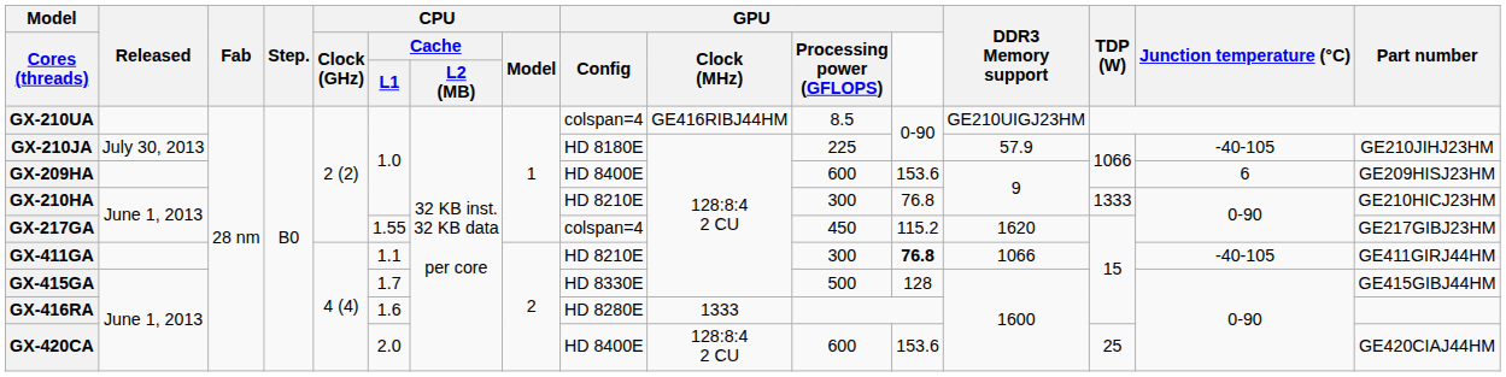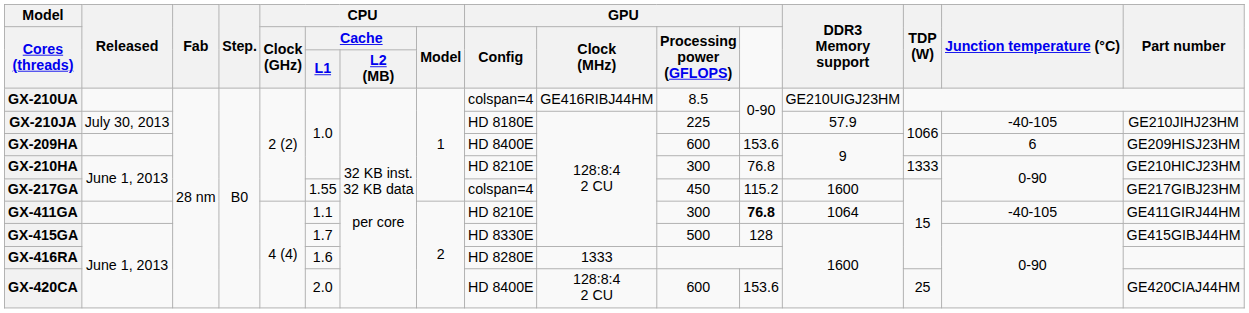GX-217GA | DDR3 Memory support: 1620 -> 1600
GX-411GA | DDR3 Memory support: 1066 -> 1064
